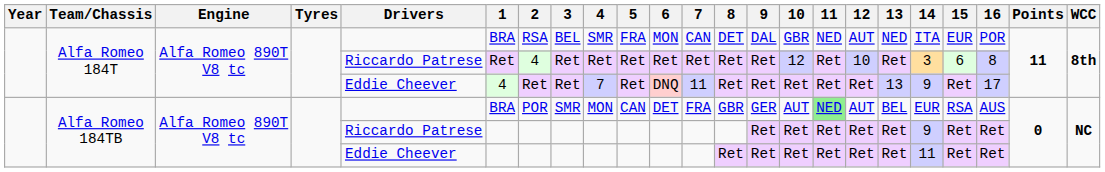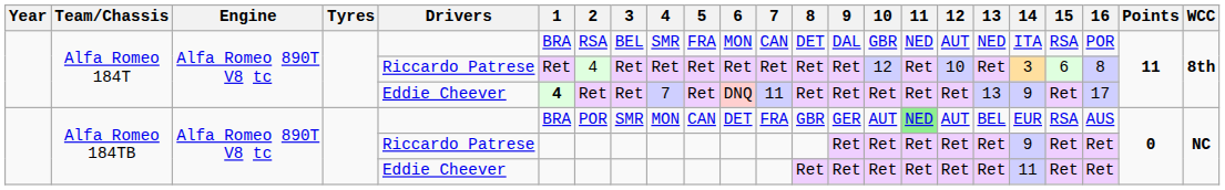row 2 | 15: EUR -> RSA
row 4 | 1: normal -> bold
